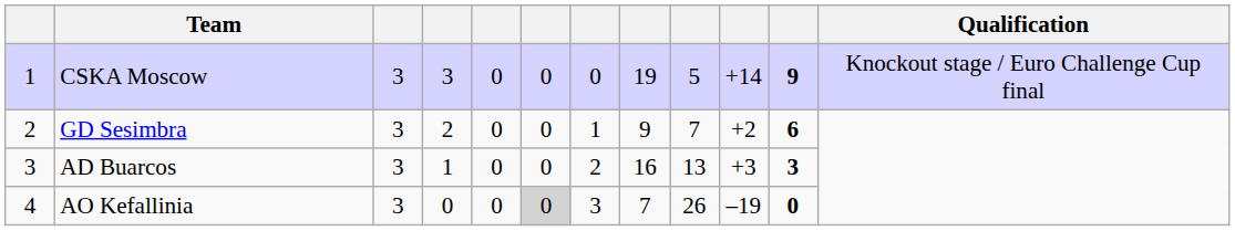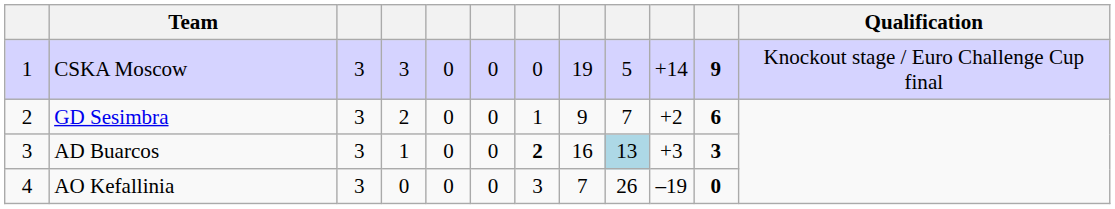AD Buarcos | column 7: normal -> bold
AD Buarcos | column 9: no background -> lightblue background
AO Kefallinia | column 6: lightgrey background -> no background
